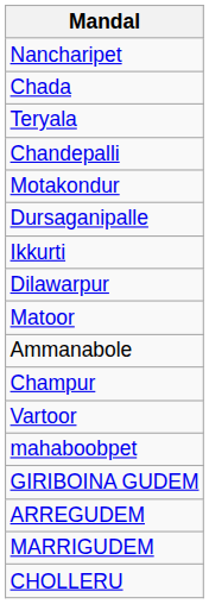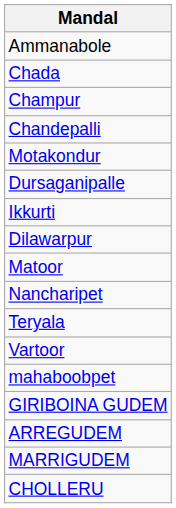row 2 | column 1: Nancharipet -> Ammanabole
row 4 | column 1: Teryala -> Champur
row 11 | column 1: Ammanabole -> Nancharipet
row 12 | column 1: Champur -> Teryala
